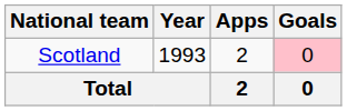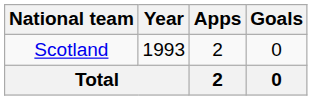Scotland | Goals: pink background -> no background
